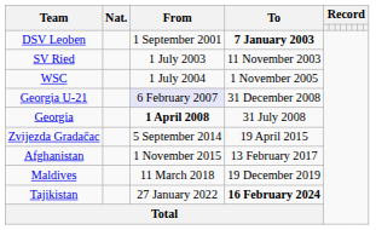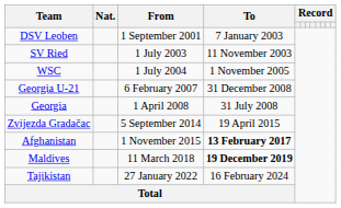DSV Leoben | To: bold -> normal
Georgia U-21 | From: lavender background -> no background
Georgia | From: bold -> normal
Afghanistan | To: normal -> bold
Maldives | To: normal -> bold
Tajikistan | To: bold -> normal
